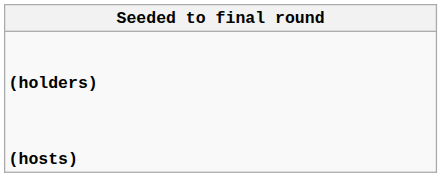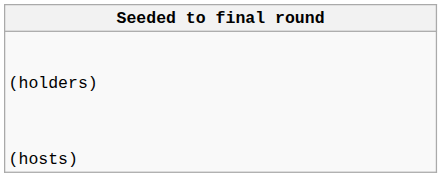row 2 | column 1: bold -> normal
